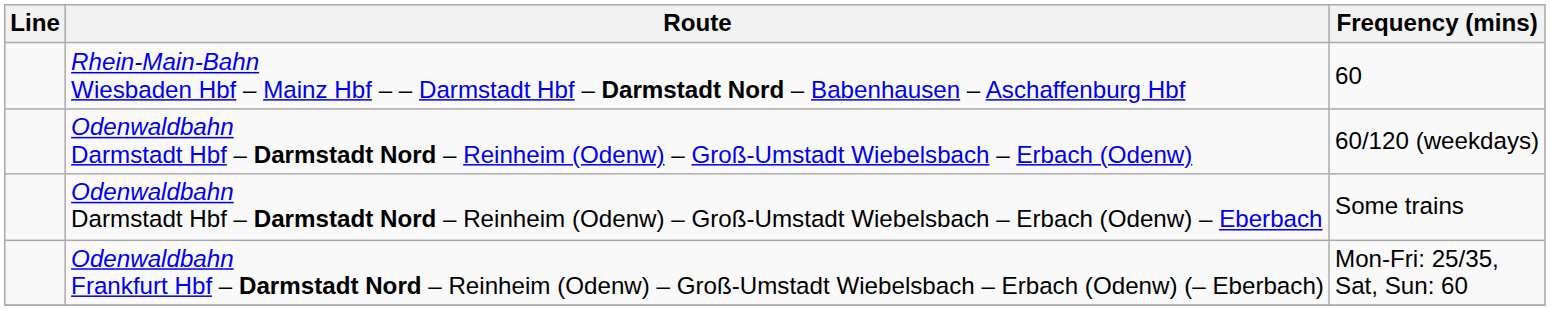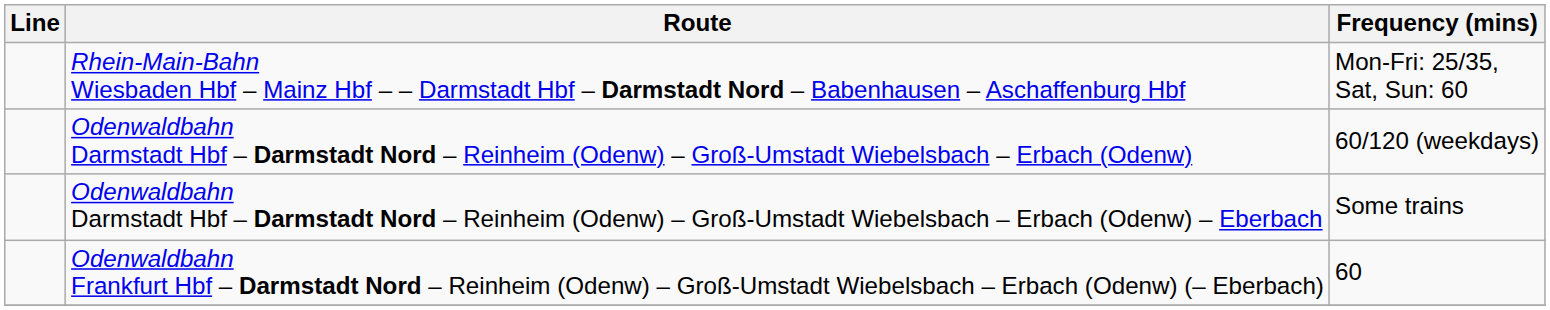row 2 | Frequency (mins): 60 -> Mon-Fri: 25/35, Sat, Sun: 60
row 5 | Frequency (mins): Mon-Fri: 25/35, Sat, Sun: 60 -> 60
